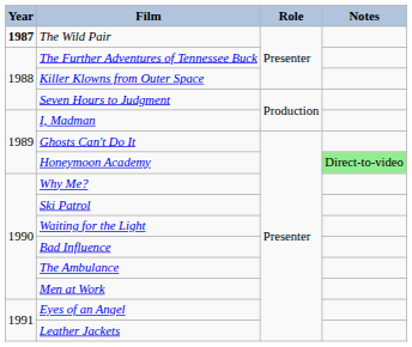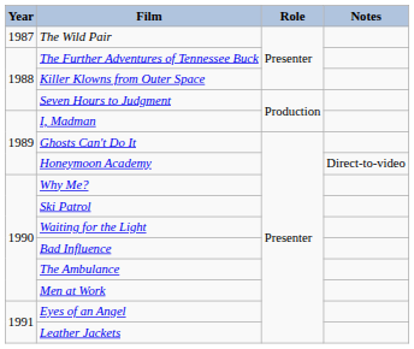The Wild Pair | Year: bold -> normal
Honeymoon Academy | Notes: lightgreen background -> no background
